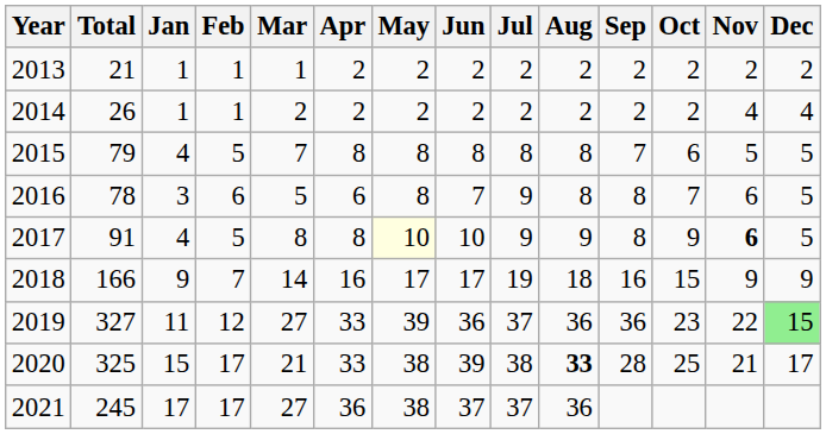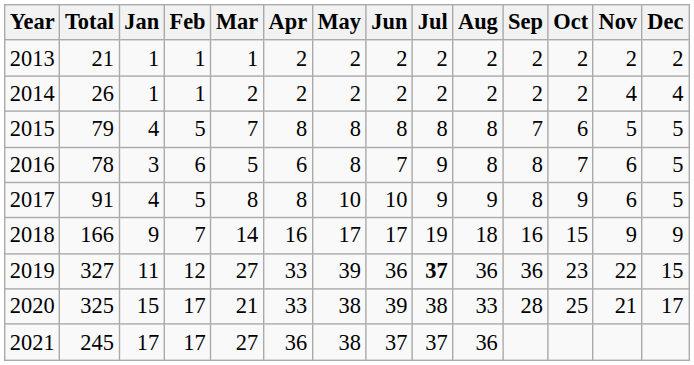2017 | May: lightyellow background -> no background
2017 | Nov: bold -> normal
2019 | Jul: normal -> bold
2019 | Dec: lightgreen background -> no background
2020 | Aug: bold -> normal
